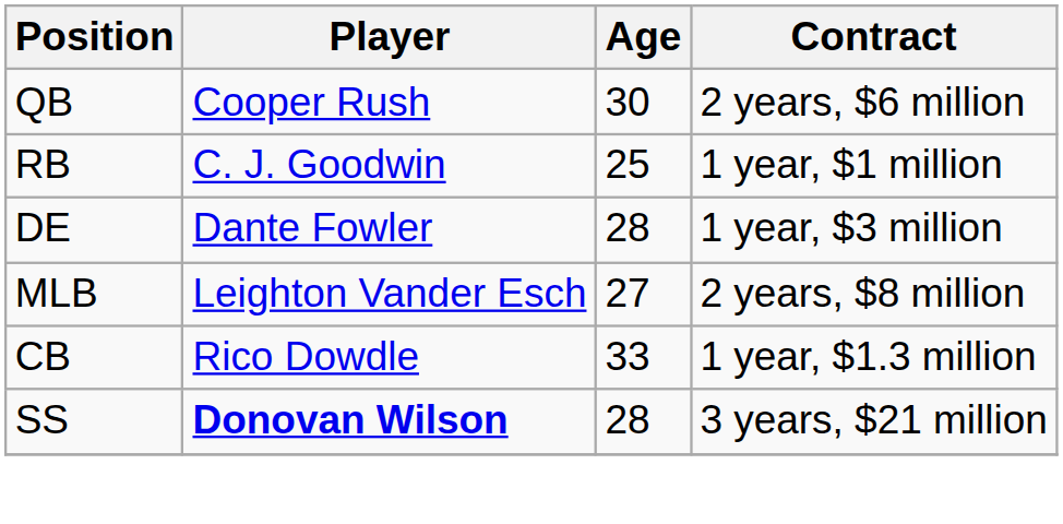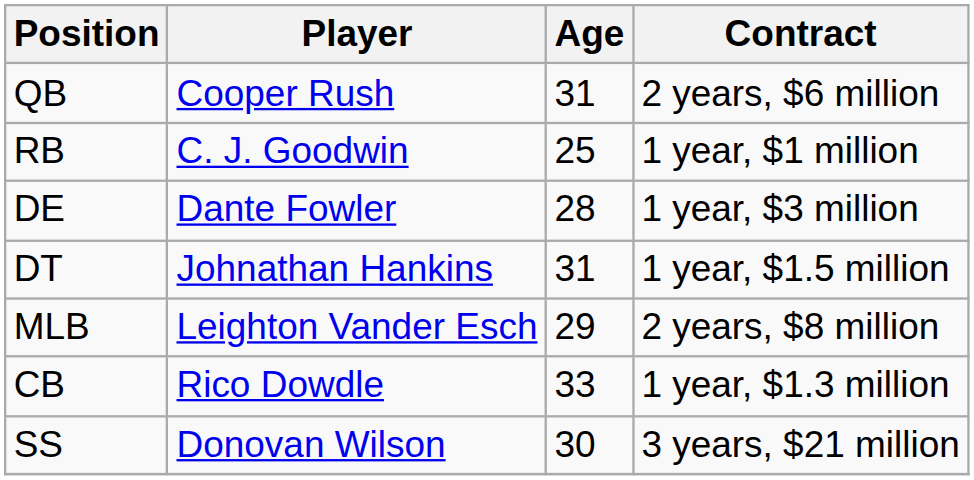QB | Age: 30 -> 31
+ row: DT | Johnathan Hankins | 31 | 1 year, $1.5 million
MLB | Age: 27 -> 29
SS | Player: bold -> normal
SS | Age: 28 -> 30
